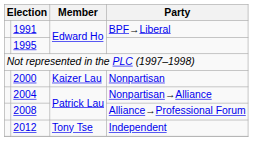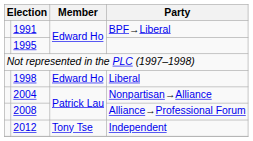+ row: 1998 | Edward Ho | Liberal
- row: 2000 | Kaizer Lau | Nonpartisan
